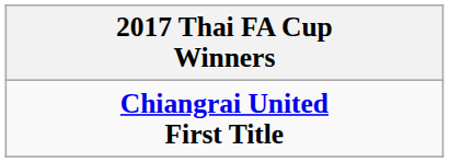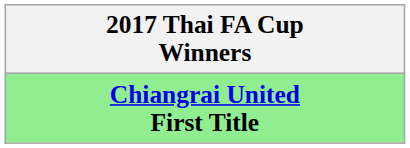row 2 | column 1: no background -> lightgreen background
